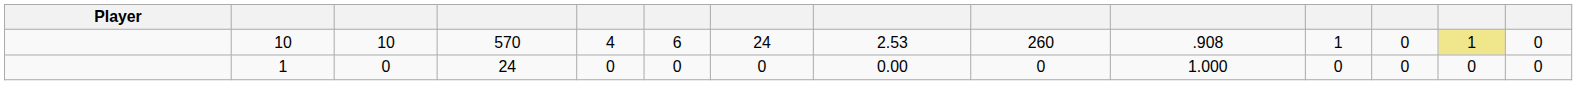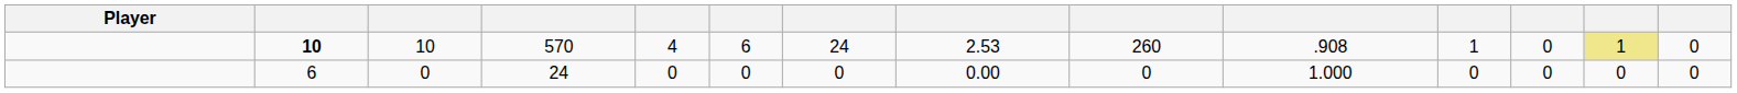row 2 | column 2: normal -> bold
row 3 | column 2: 1 -> 6
